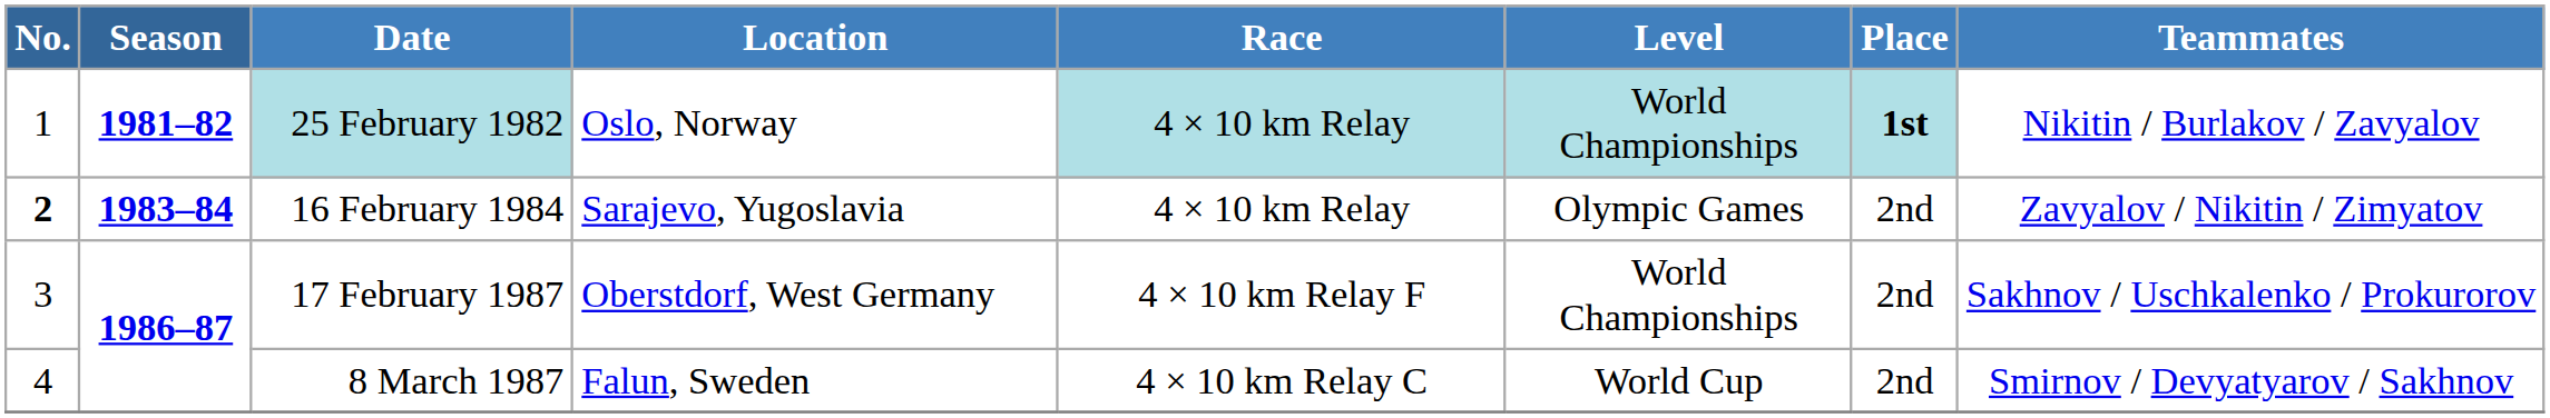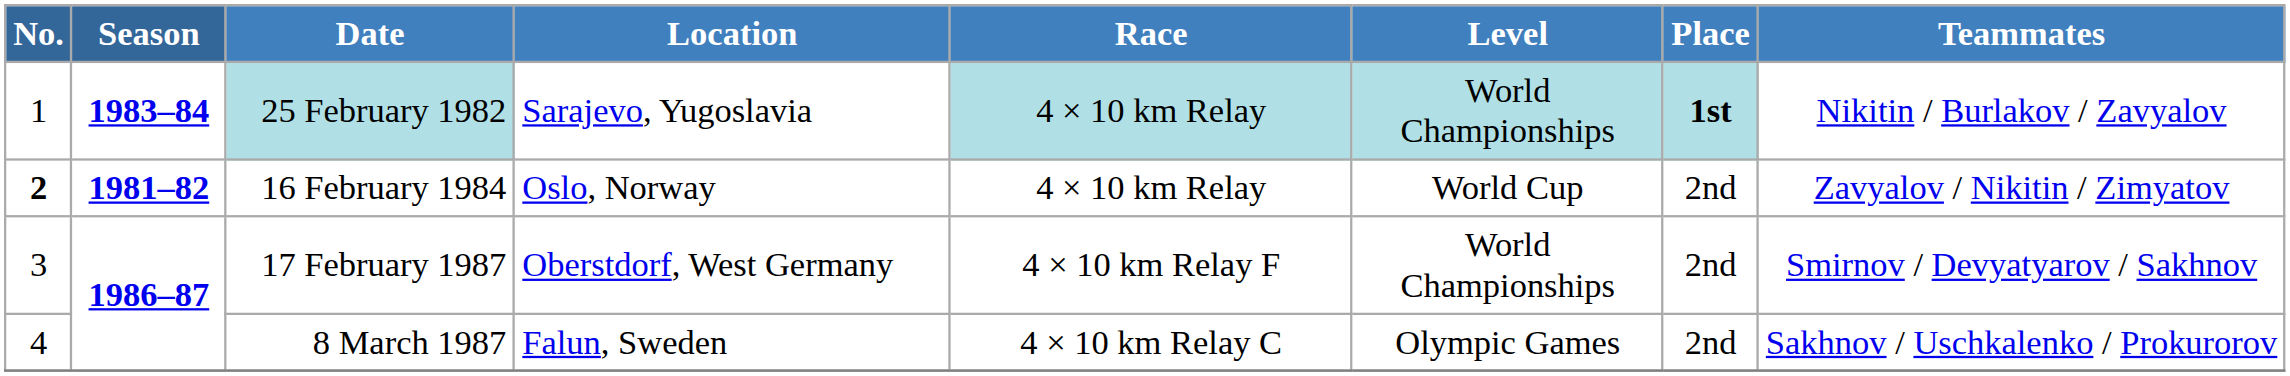25 February 1982 | Season: 1981–82 -> 1983–84
25 February 1982 | Location: Oslo, Norway -> Sarajevo, Yugoslavia
16 February 1984 | Season: 1983–84 -> 1981–82
16 February 1984 | Location: Sarajevo, Yugoslavia -> Oslo, Norway
16 February 1984 | Level: Olympic Games -> World Cup
17 February 1987 | Teammates: Sakhnov / Uschkalenko / Prokurorov -> Smirnov / Devyatyarov / Sakhnov
8 March 1987 | Level: World Cup -> Olympic Games
8 March 1987 | Teammates: Smirnov / Devyatyarov / Sakhnov -> Sakhnov / Uschkalenko / Prokurorov
